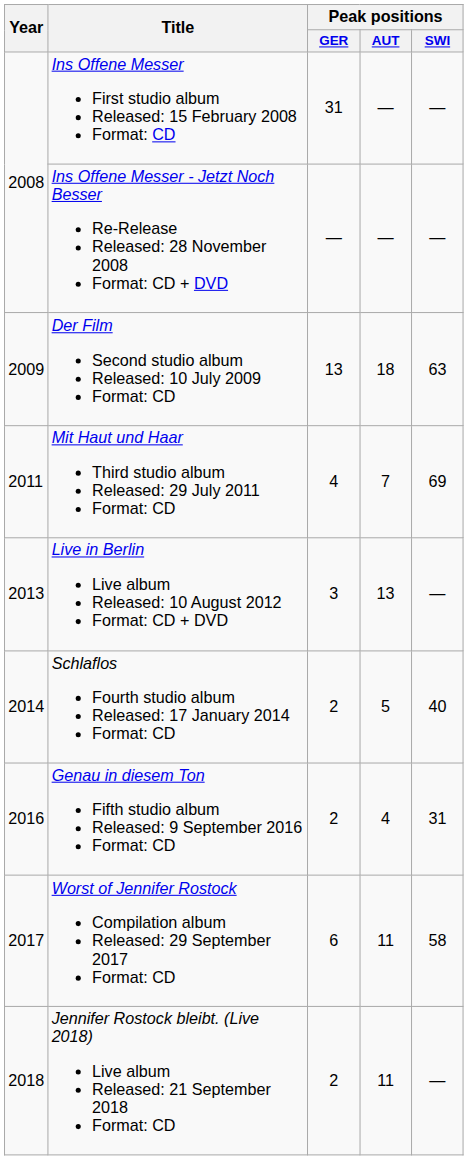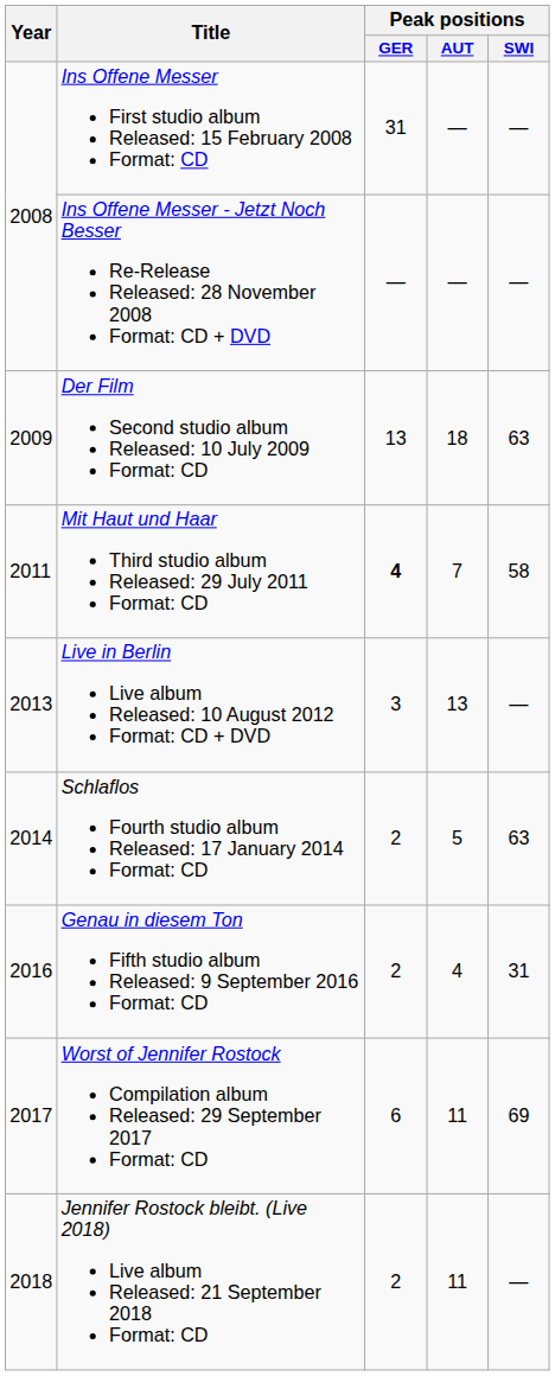row 6 | Peak positions / GER: normal -> bold
row 6 | Peak positions / SWI: 69 -> 58
row 8 | Peak positions / SWI: 40 -> 63
row 10 | Peak positions / SWI: 58 -> 69
